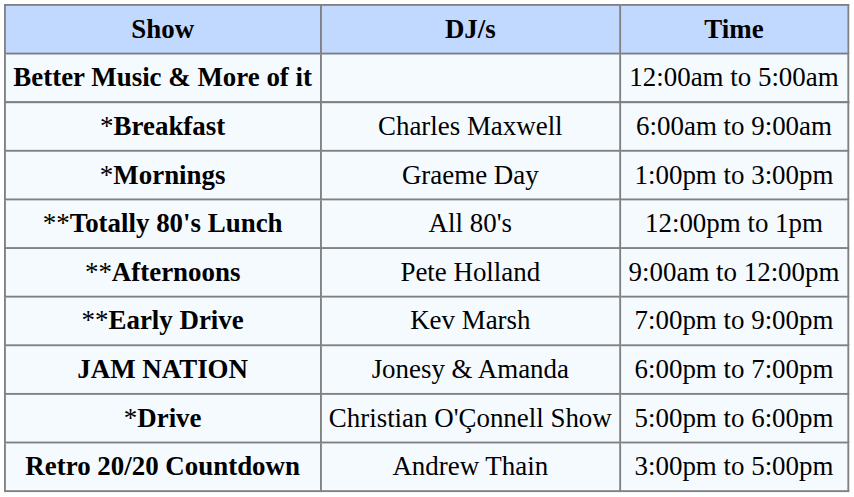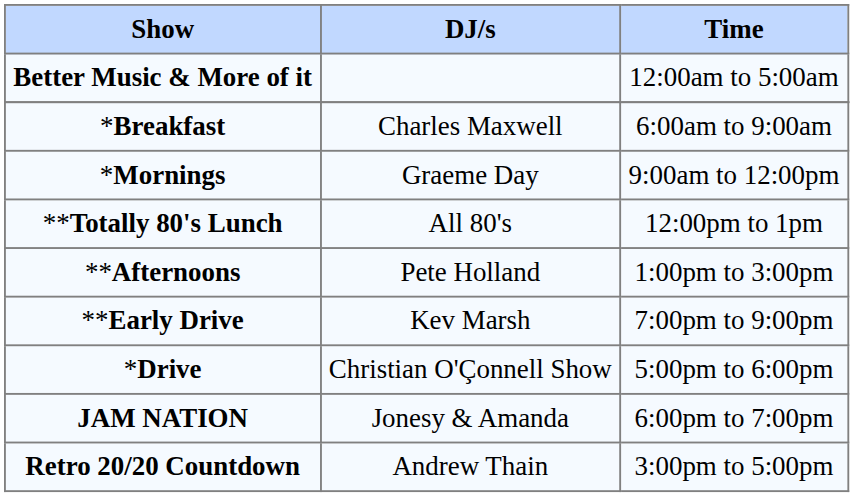*Mornings | Time: 1:00pm to 3:00pm -> 9:00am to 12:00pm
**Afternoons | Time: 9:00am to 12:00pm -> 1:00pm to 3:00pm
rows swapped: *Drive <-> JAM NATION
